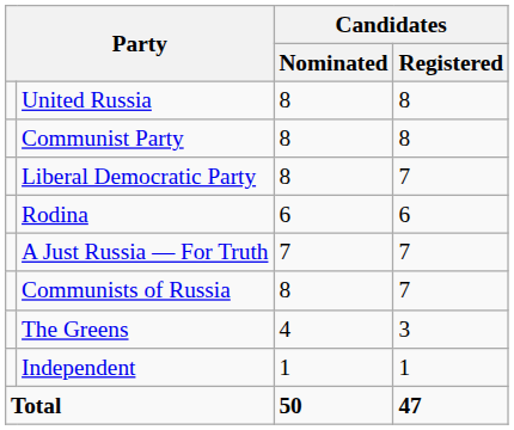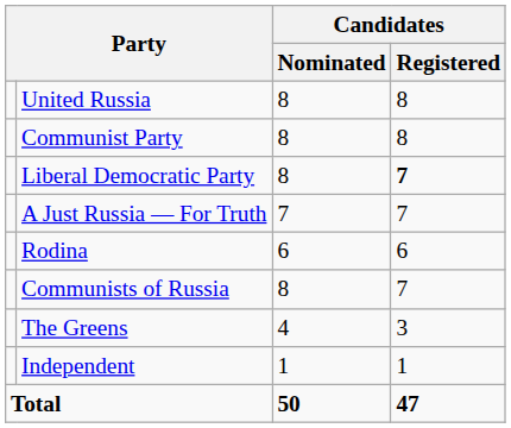Liberal Democratic Party | Candidates / Registered: normal -> bold
rows swapped: Rodina <-> A Just Russia — For Truth
